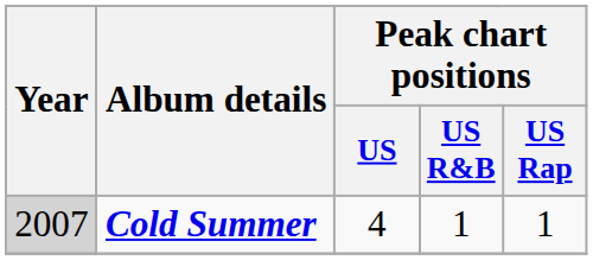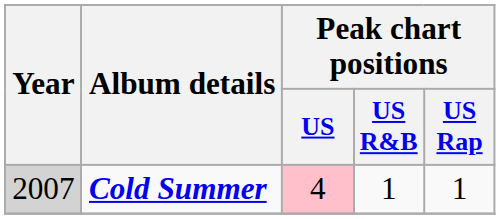Cold Summer | Peak chart positions / US: no background -> pink background
